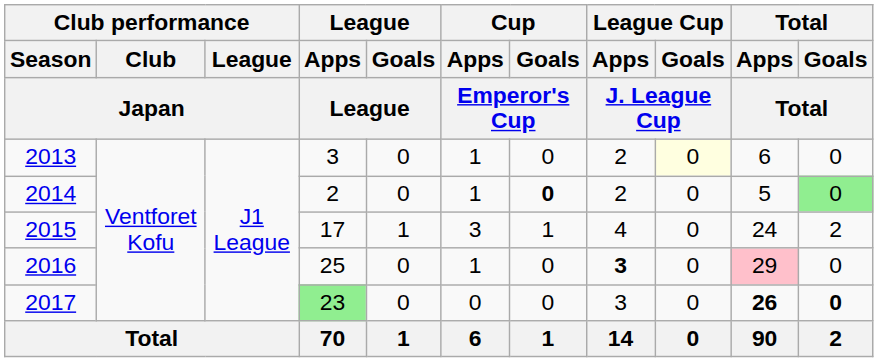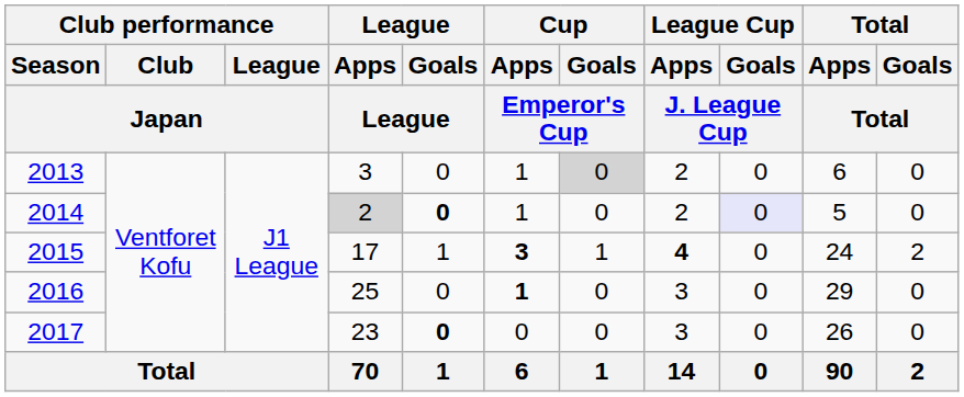2013 | Cup / Goals / Emperor's Cup: no background -> lightgrey background
2013 | League Cup / Goals / J. League Cup: lightyellow background -> no background
2014 | League / Apps / League: no background -> lightgrey background
2014 | League / Goals / League: normal -> bold
2014 | Cup / Goals / Emperor's Cup: bold -> normal
2014 | League Cup / Goals / J. League Cup: no background -> lavender background
2014 | Total / Goals / Total: lightgreen background -> no background
2015 | Cup / Apps / Emperor's Cup: normal -> bold
2015 | League Cup / Apps / J. League Cup: normal -> bold
2016 | Cup / Apps / Emperor's Cup: normal -> bold
2016 | League Cup / Apps / J. League Cup: bold -> normal
2016 | Total / Apps / Total: pink background -> no background
2017 | League / Apps / League: lightgreen background -> no background
2017 | League / Goals / League: normal -> bold
2017 | Total / Apps / Total: bold -> normal
2017 | Total / Goals / Total: bold -> normal
